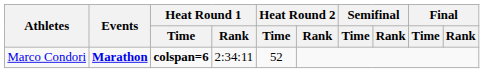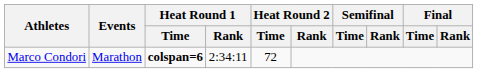Marco Condori | Events: bold -> normal
Marco Condori | Heat Round 2 / Time: 52 -> 72
